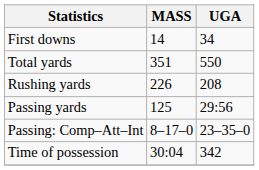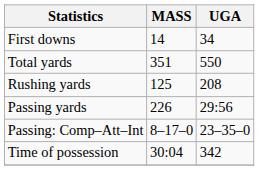Rushing yards | MASS: 226 -> 125
Passing yards | MASS: 125 -> 226
